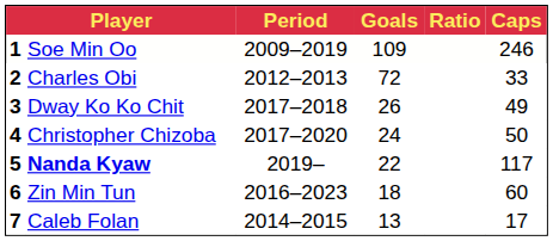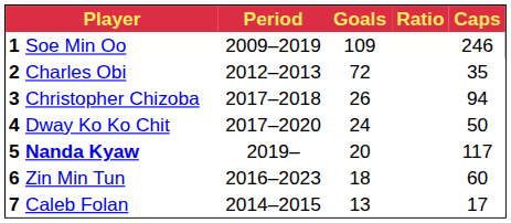2 | Caps: 33 -> 35
3 | column 2: Dway Ko Ko Chit -> Christopher Chizoba
3 | Caps: 49 -> 94
4 | column 2: Christopher Chizoba -> Dway Ko Ko Chit
5 | Goals: 22 -> 20
